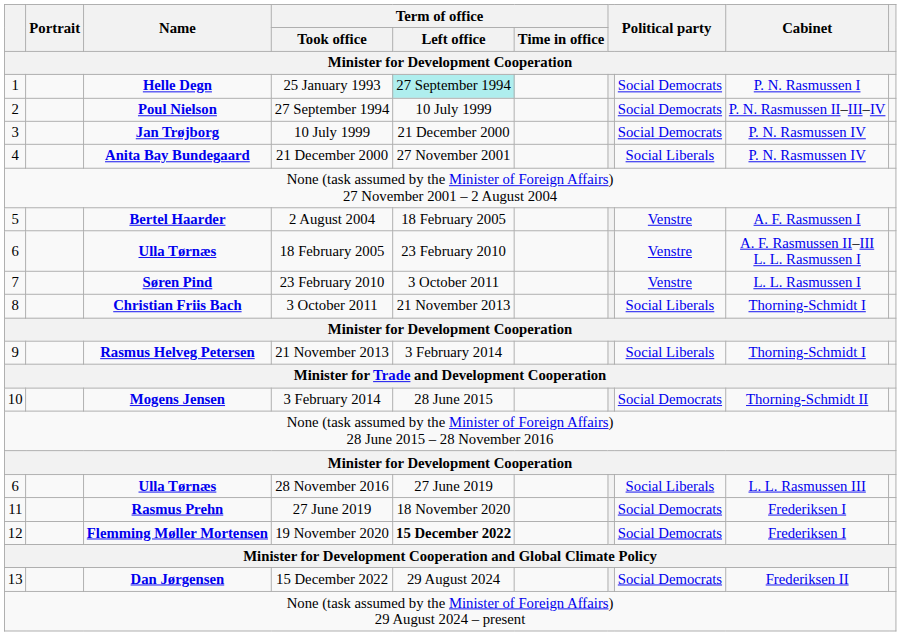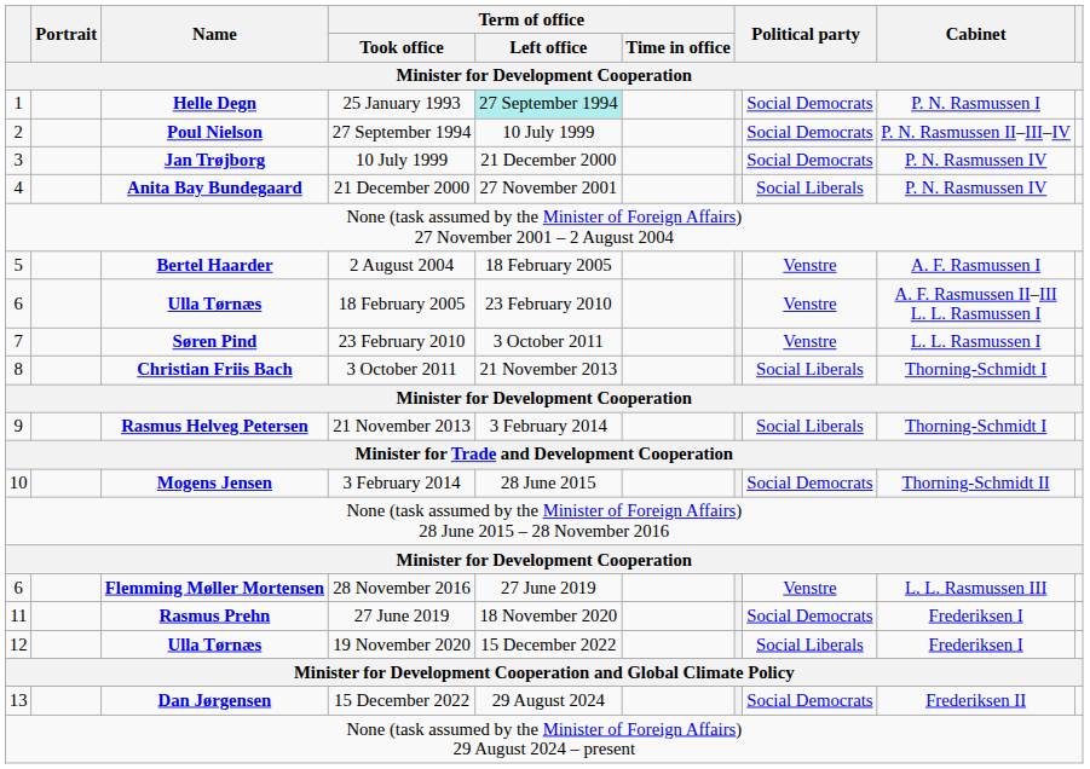28 November 2016 | Name: Ulla Tørnæs -> Flemming Møller Mortensen
28 November 2016 | column 8: Social Liberals -> Venstre
19 November 2020 | Name: Flemming Møller Mortensen -> Ulla Tørnæs
19 November 2020 | Term of office / Left office: bold -> normal
19 November 2020 | column 8: Social Democrats -> Social Liberals
